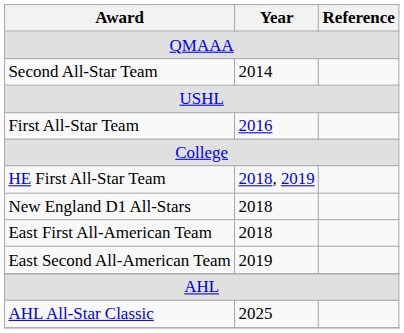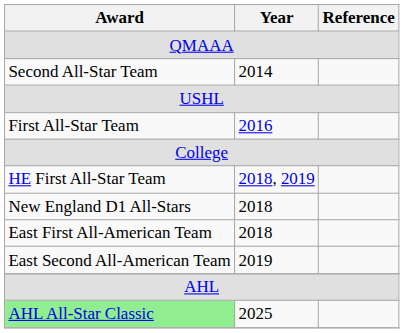AHL All-Star Classic | Award: no background -> lightgreen background
